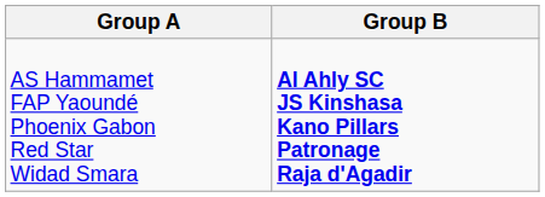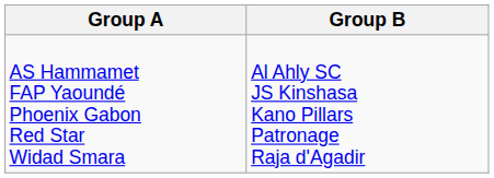AS Hammamet FAP Yaoundé Phoenix Gabon Red Star Widad Smara | Group B: bold -> normal
